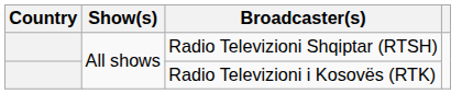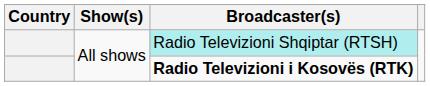row 2 | Broadcaster(s): no background -> paleturquoise background
row 3 | Broadcaster(s): normal -> bold
